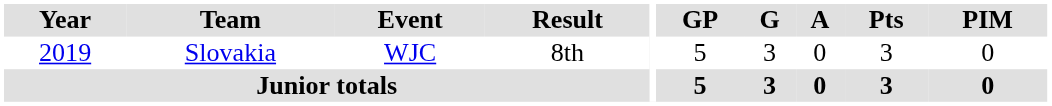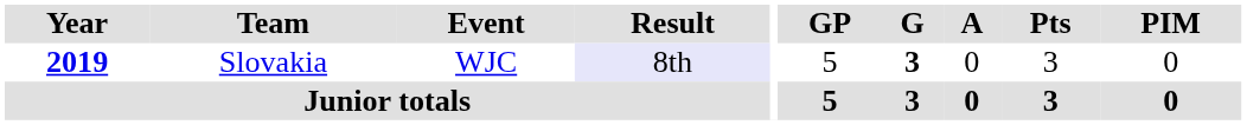Slovakia | Year: normal -> bold
Slovakia | Result: no background -> lavender background
Slovakia | G: normal -> bold
